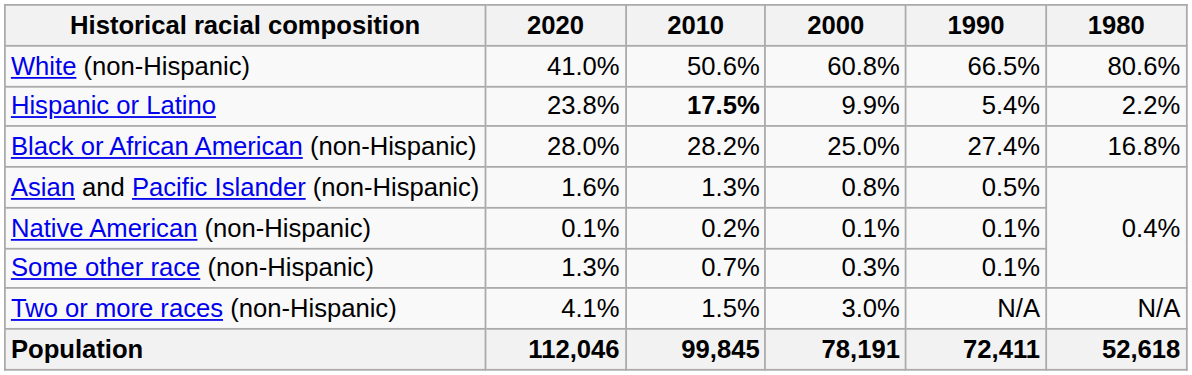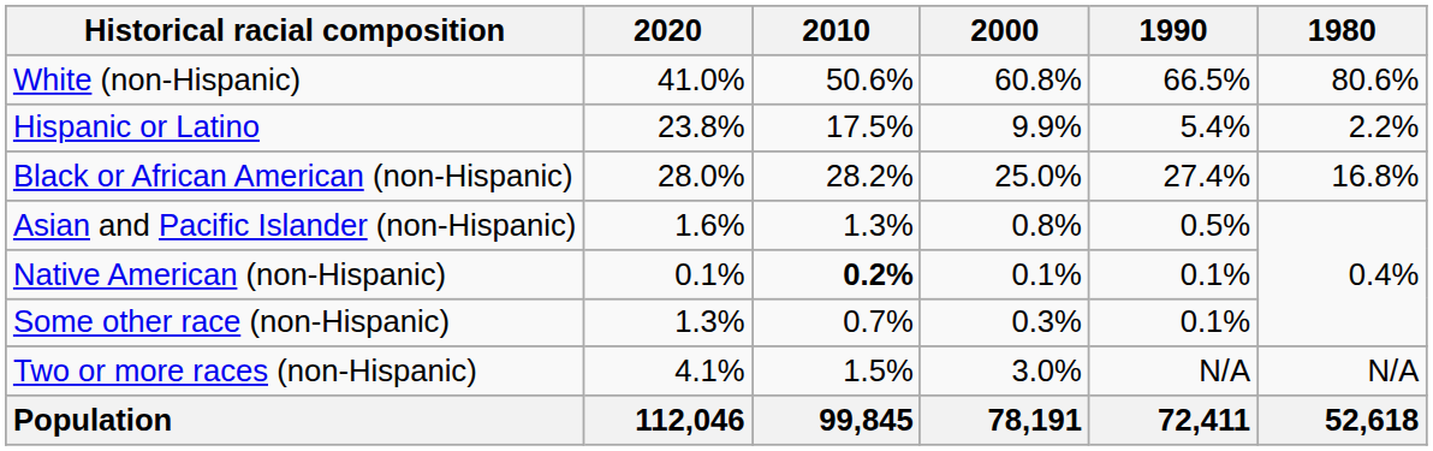Hispanic or Latino | 2010: bold -> normal
Native American (non-Hispanic) | 2010: normal -> bold
